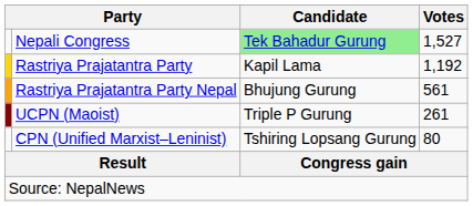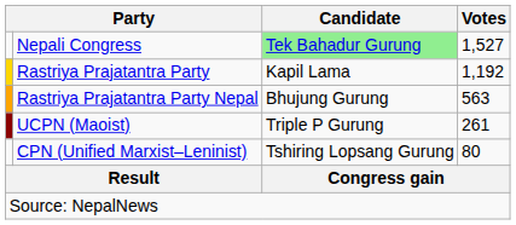Rastriya Prajatantra Party Nepal | Votes: 561 -> 563
